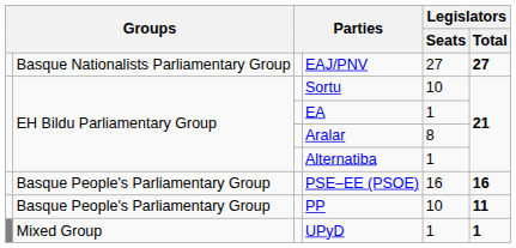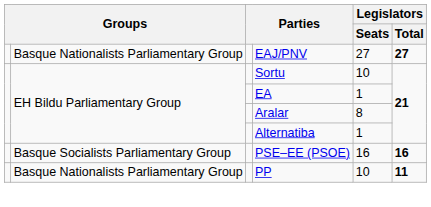PSE–EE (PSOE) | column 2: Basque People's Parliamentary Group -> Basque Socialists Parliamentary Group
PP | column 2: Basque People's Parliamentary Group -> Basque Nationalists Parliamentary Group
- row: Mixed Group | UPyD | 1 | 1
